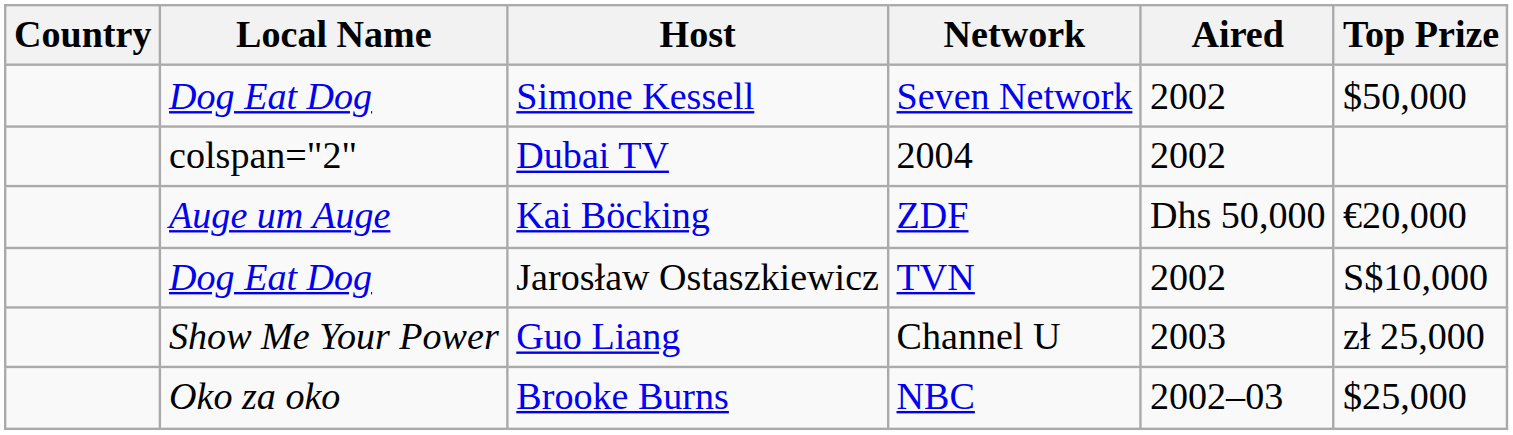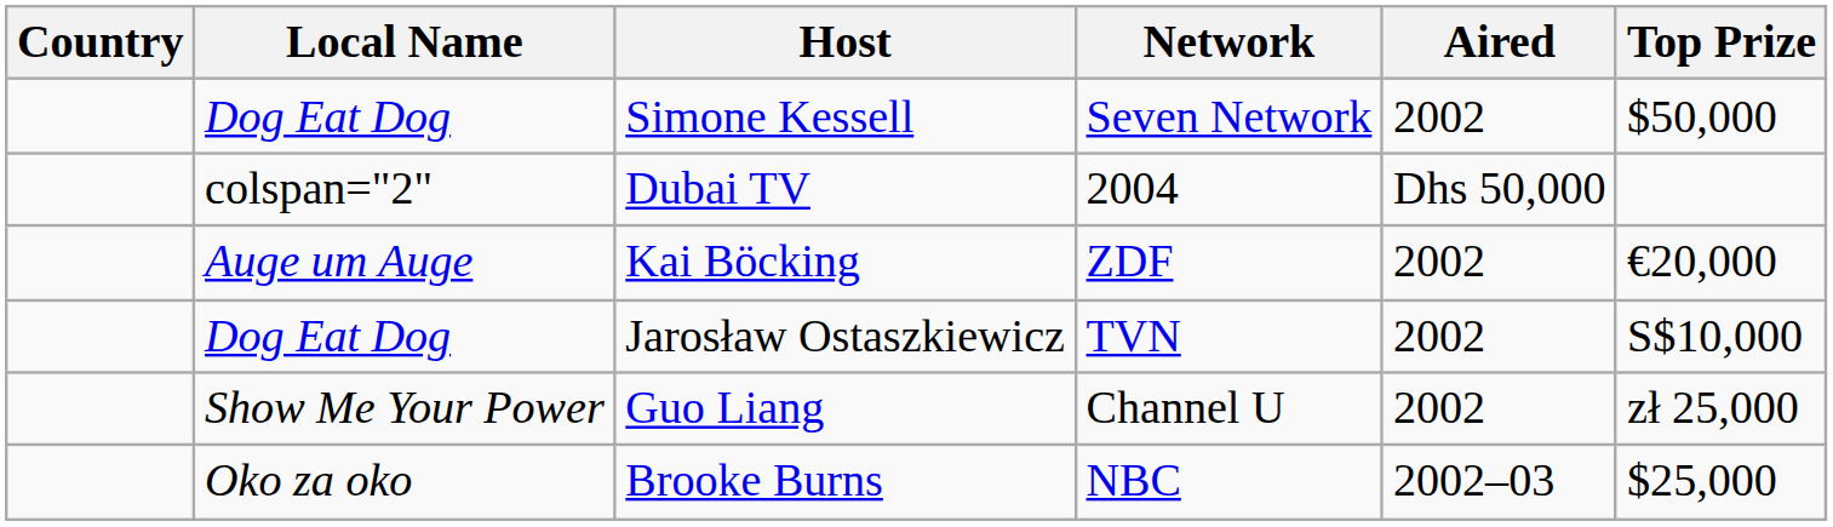Dubai TV | Aired: 2002 -> Dhs 50,000
Kai Böcking | Aired: Dhs 50,000 -> 2002
Guo Liang | Aired: 2003 -> 2002
